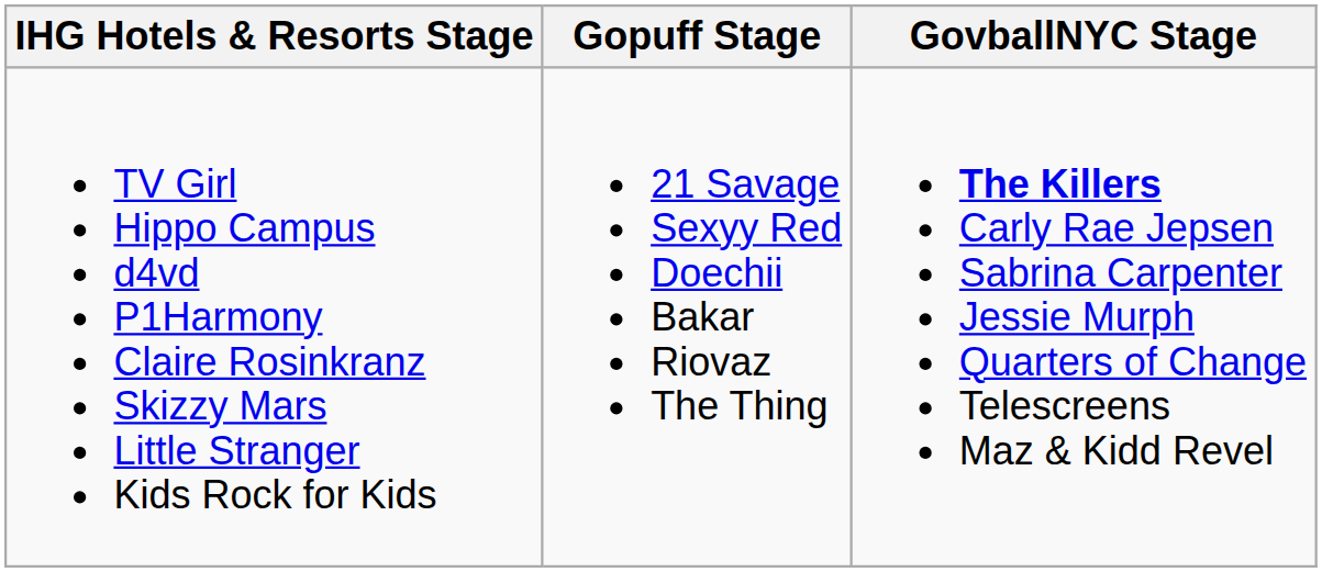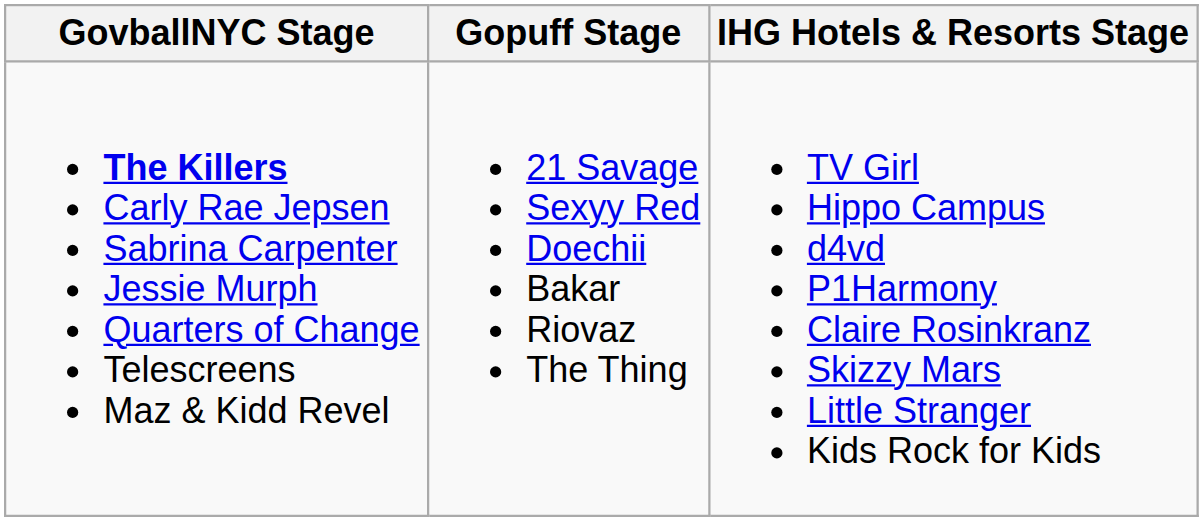columns swapped: GovballNYC Stage <-> IHG Hotels & Resorts Stage
